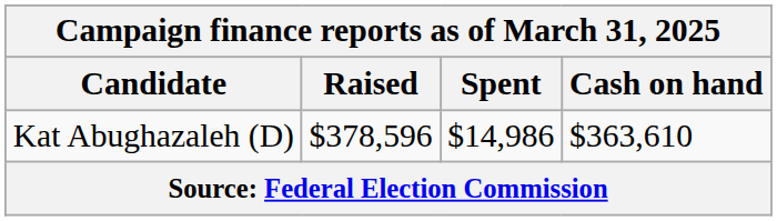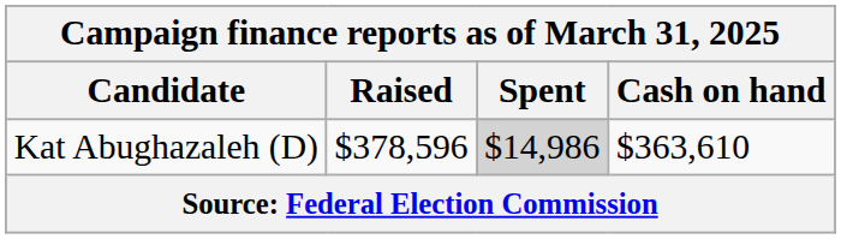Kat Abughazaleh (D) | Spent: no background -> lightgrey background
